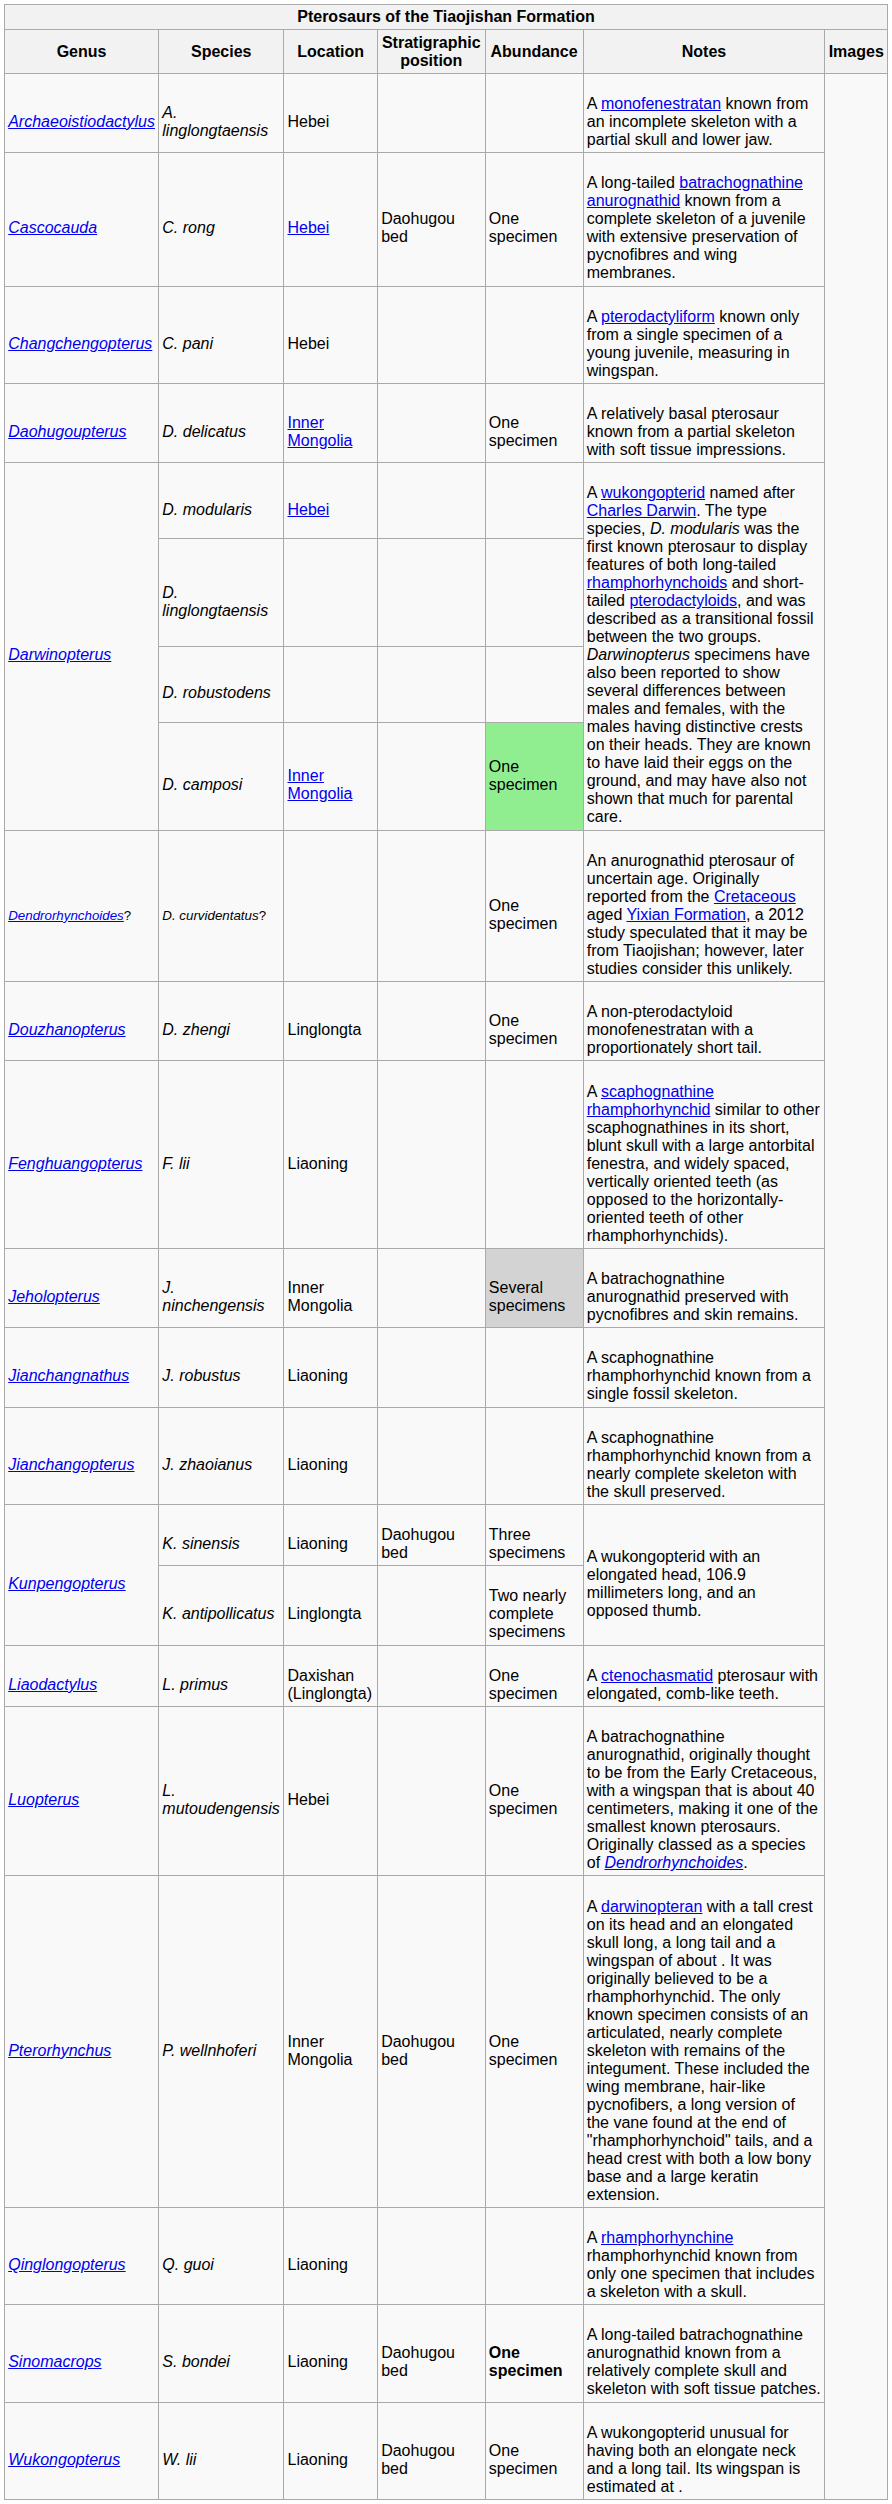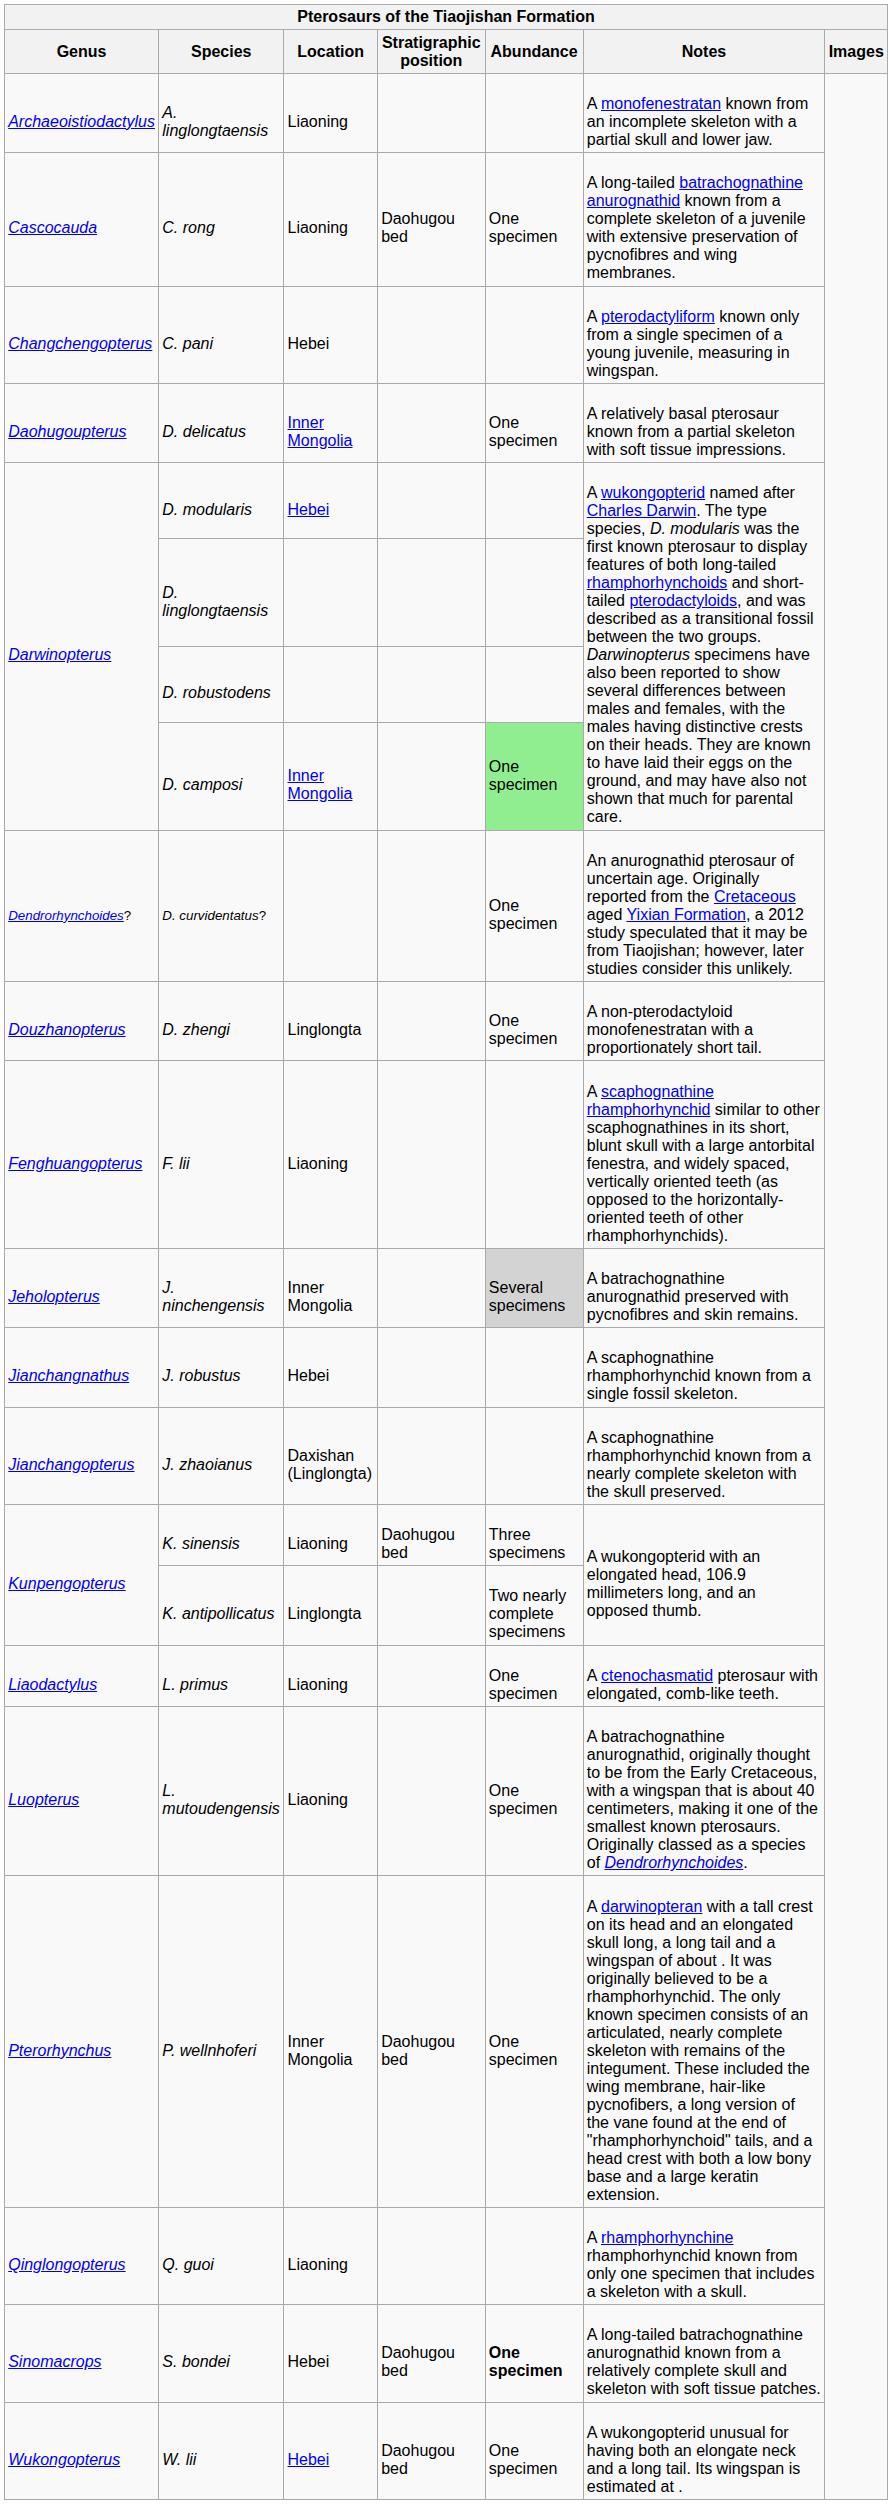A. linglongtaensis | Location: Hebei -> Liaoning
C. rong | Location: Hebei -> Liaoning
J. robustus | Location: Liaoning -> Hebei
J. zhaoianus | Location: Liaoning -> Daxishan (Linglongta)
L. primus | Location: Daxishan (Linglongta) -> Liaoning
L. mutoudengensis | Location: Hebei -> Liaoning
S. bondei | Location: Liaoning -> Hebei
W. lii | Location: Liaoning -> Hebei
